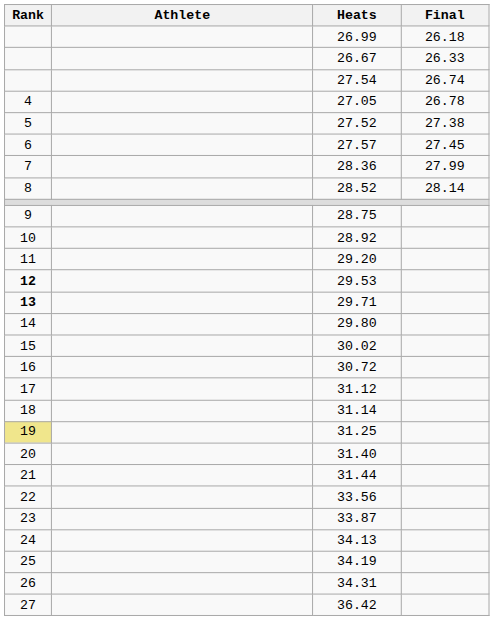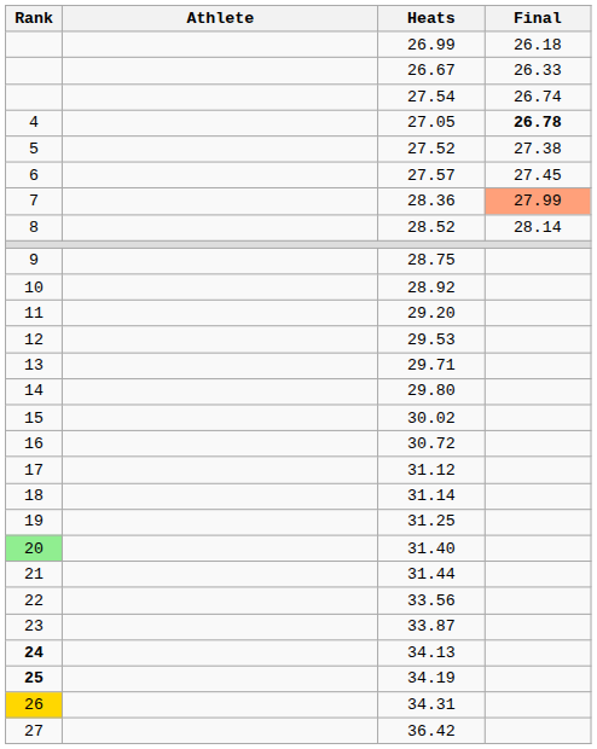27.05 | Final: normal -> bold
28.36 | Final: no background -> lightsalmon background
29.53 | Rank: bold -> normal
29.71 | Rank: bold -> normal
31.25 | Rank: khaki background -> no background
31.40 | Rank: no background -> lightgreen background
34.13 | Rank: normal -> bold
34.19 | Rank: normal -> bold
34.31 | Rank: no background -> gold background
